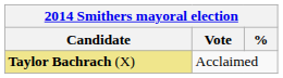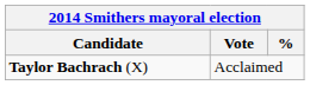Taylor Bachrach (X) | Candidate: khaki background -> no background
